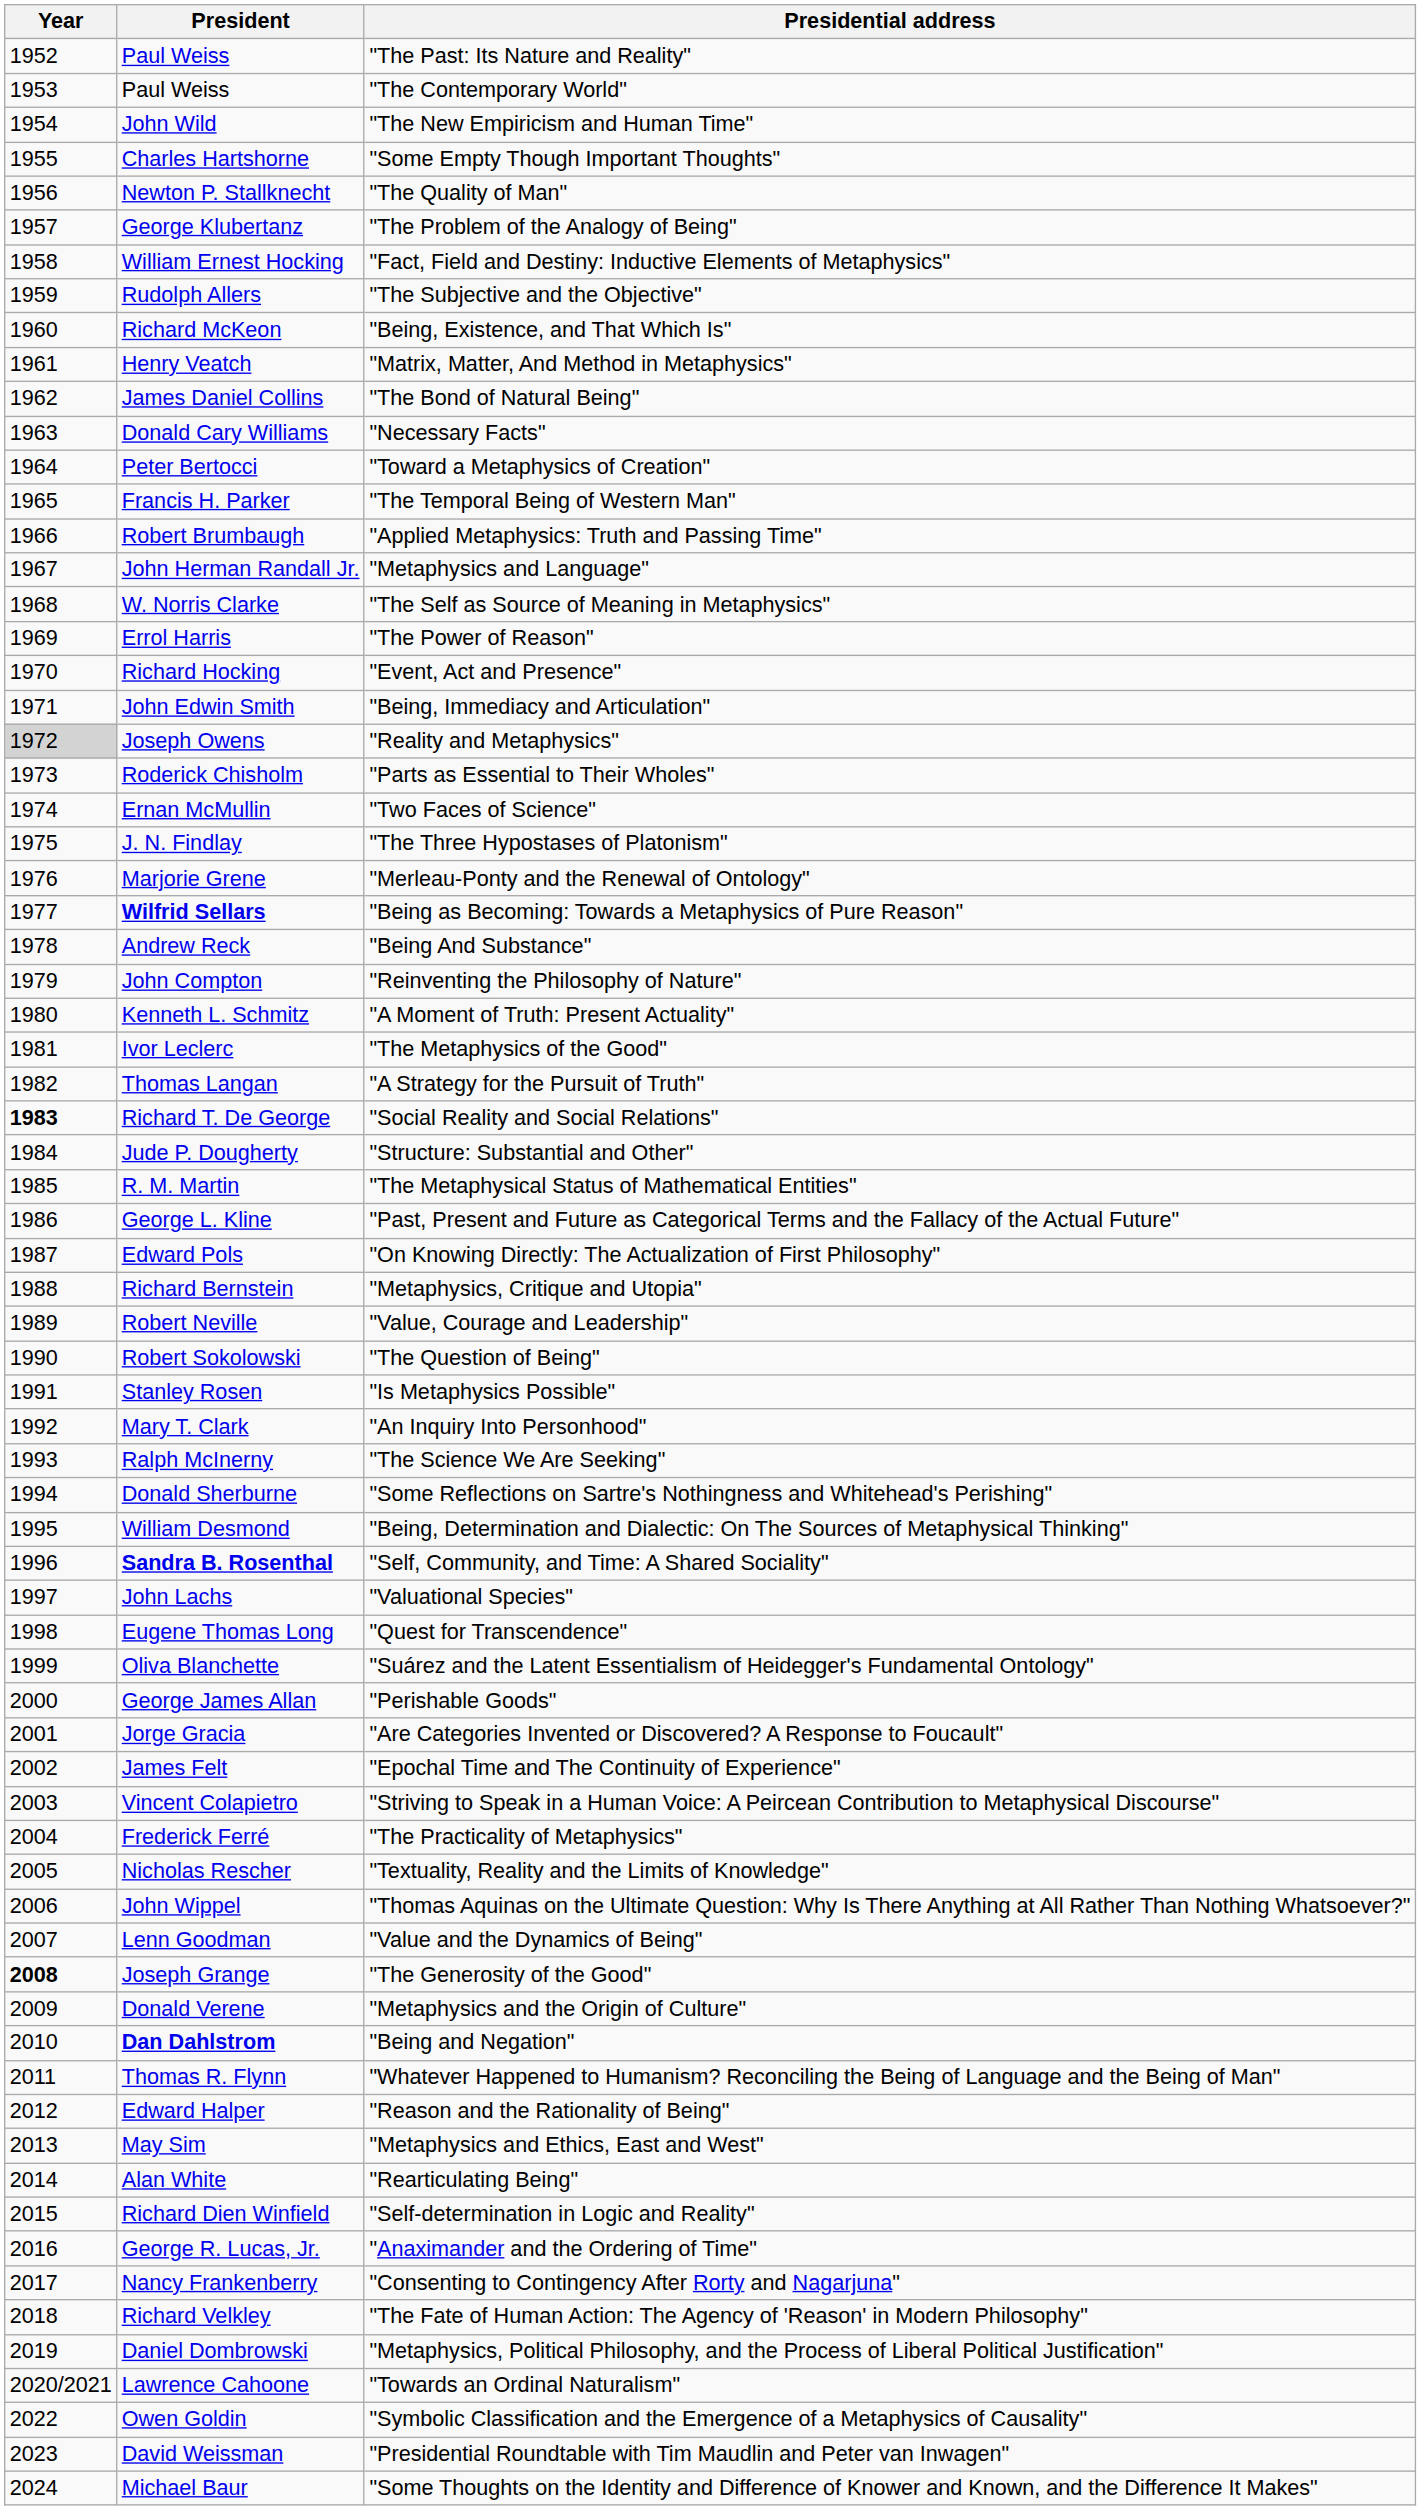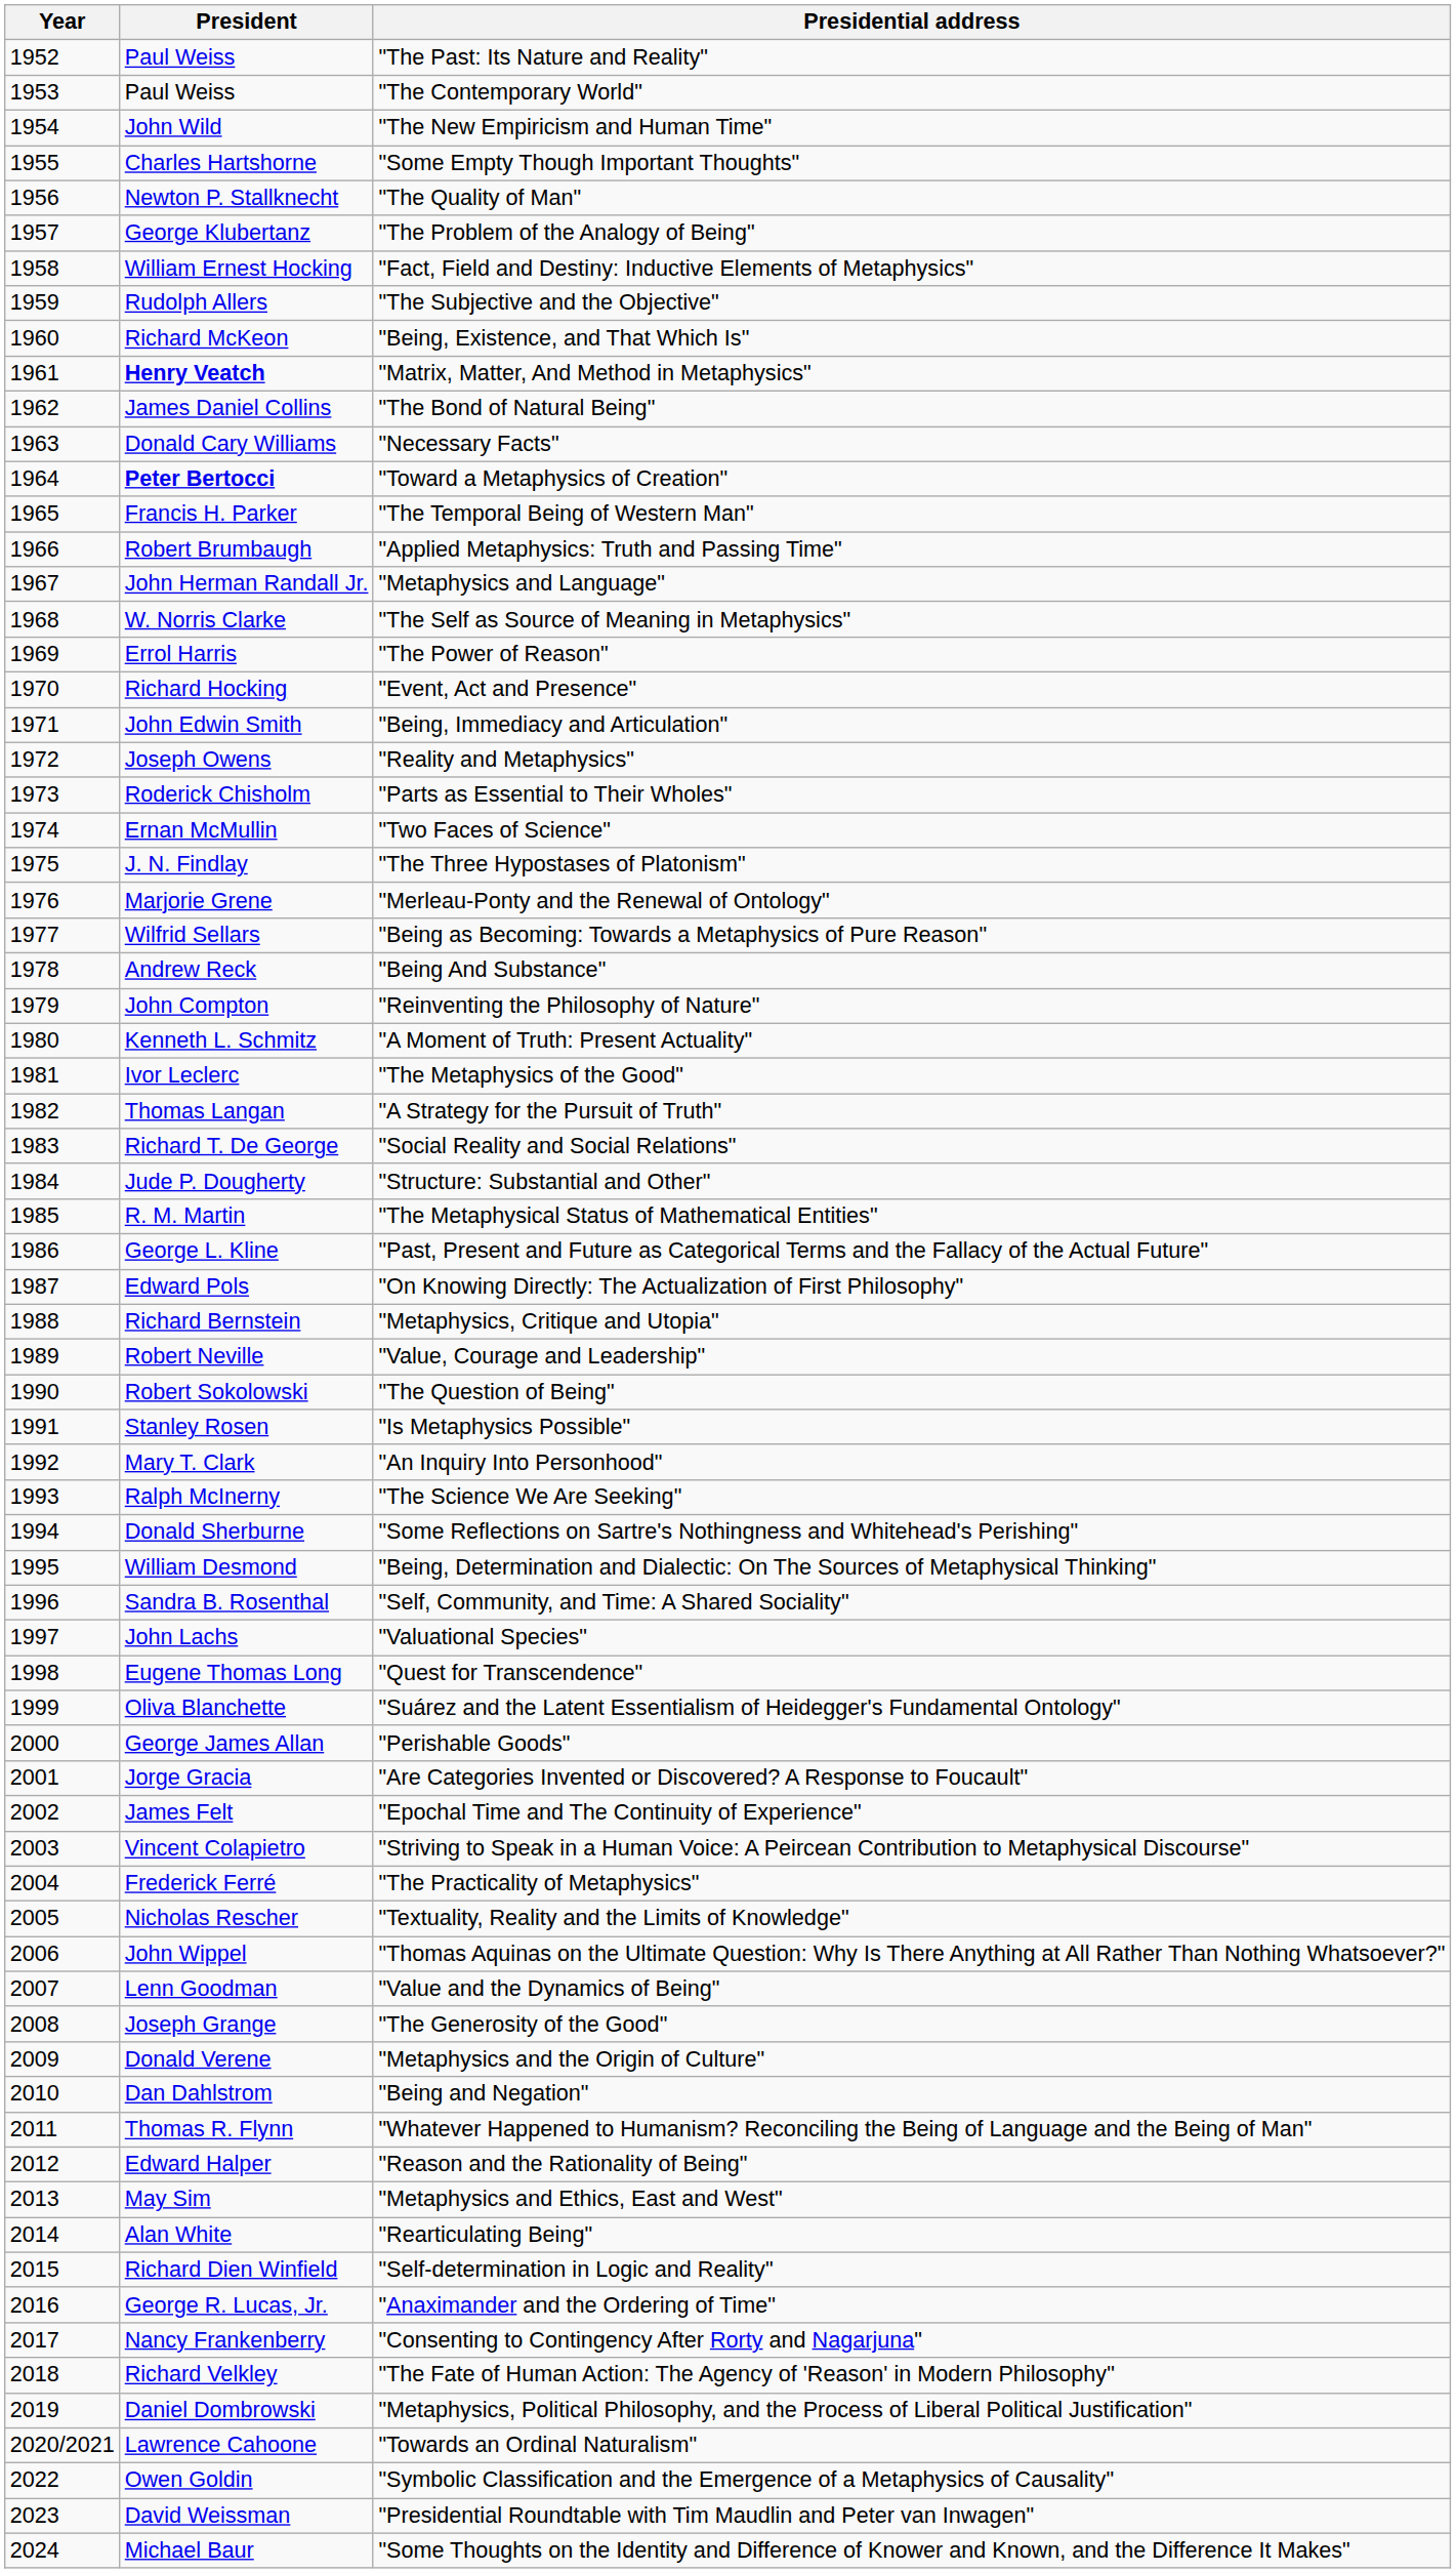"Matrix, Matter, And Method in Metaphysics" | President: normal -> bold
"Toward a Metaphysics of Creation" | President: normal -> bold
"Reality and Metaphysics" | Year: lightgrey background -> no background
"Being as Becoming: Towards a Metaphysics of Pure Reason" | President: bold -> normal
"Social Reality and Social Relations" | Year: bold -> normal
"Self, Community, and Time: A Shared Sociality" | President: bold -> normal
"The Generosity of the Good" | Year: bold -> normal
"Being and Negation" | President: bold -> normal
